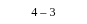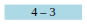row 1 | column 1: no background -> lightblue background
